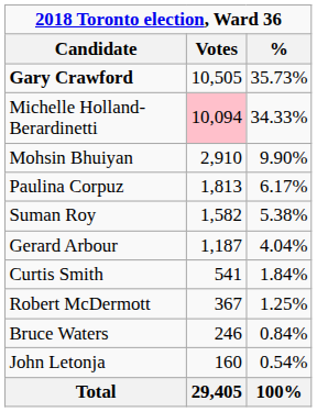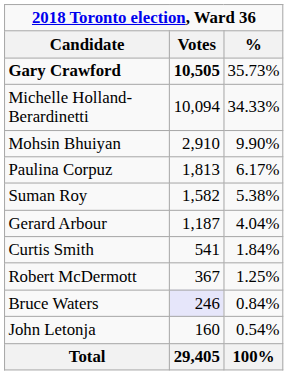Gary Crawford | Votes: normal -> bold
Michelle Holland-Berardinetti | Votes: pink background -> no background
Bruce Waters | Votes: no background -> lavender background
